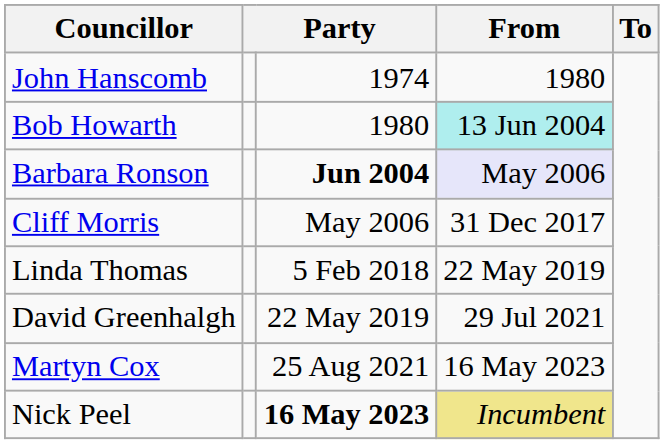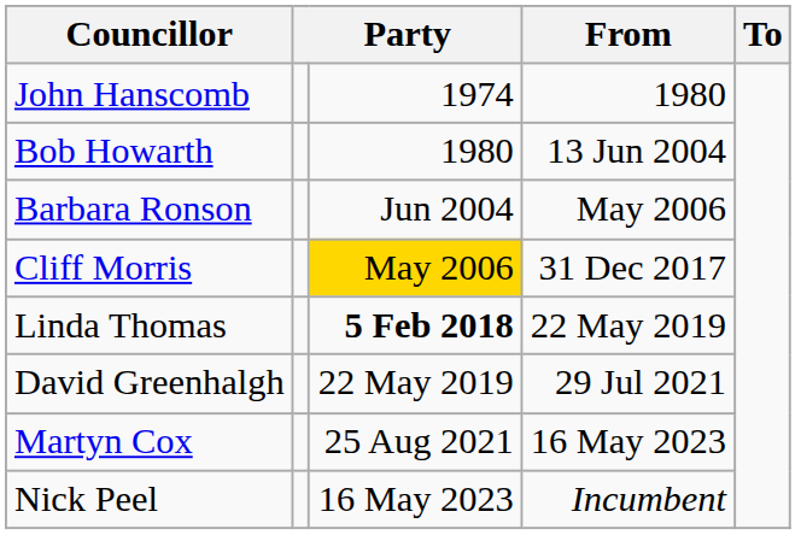Bob Howarth | From: paleturquoise background -> no background
Barbara Ronson | column 3: bold -> normal
Barbara Ronson | From: lavender background -> no background
Cliff Morris | column 3: no background -> gold background
Linda Thomas | column 3: normal -> bold
Nick Peel | column 3: bold -> normal
Nick Peel | From: khaki background -> no background
